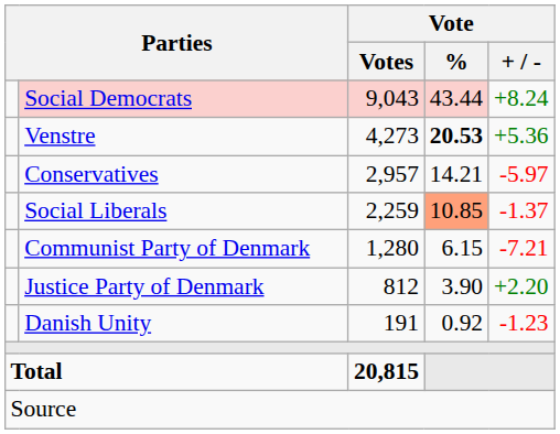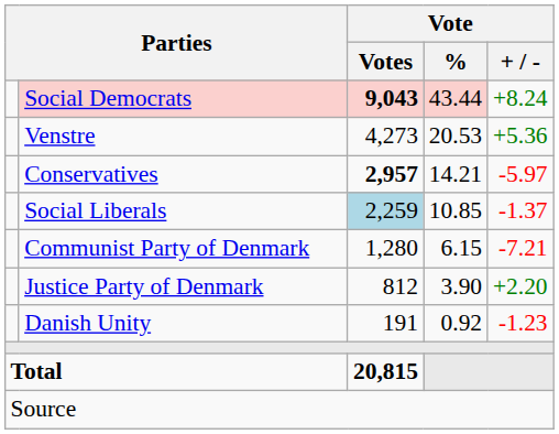Social Democrats | Vote / Votes: normal -> bold
Venstre | Vote / %: bold -> normal
Conservatives | Vote / Votes: normal -> bold
Social Liberals | Vote / Votes: no background -> lightblue background
Social Liberals | Vote / %: lightsalmon background -> no background
